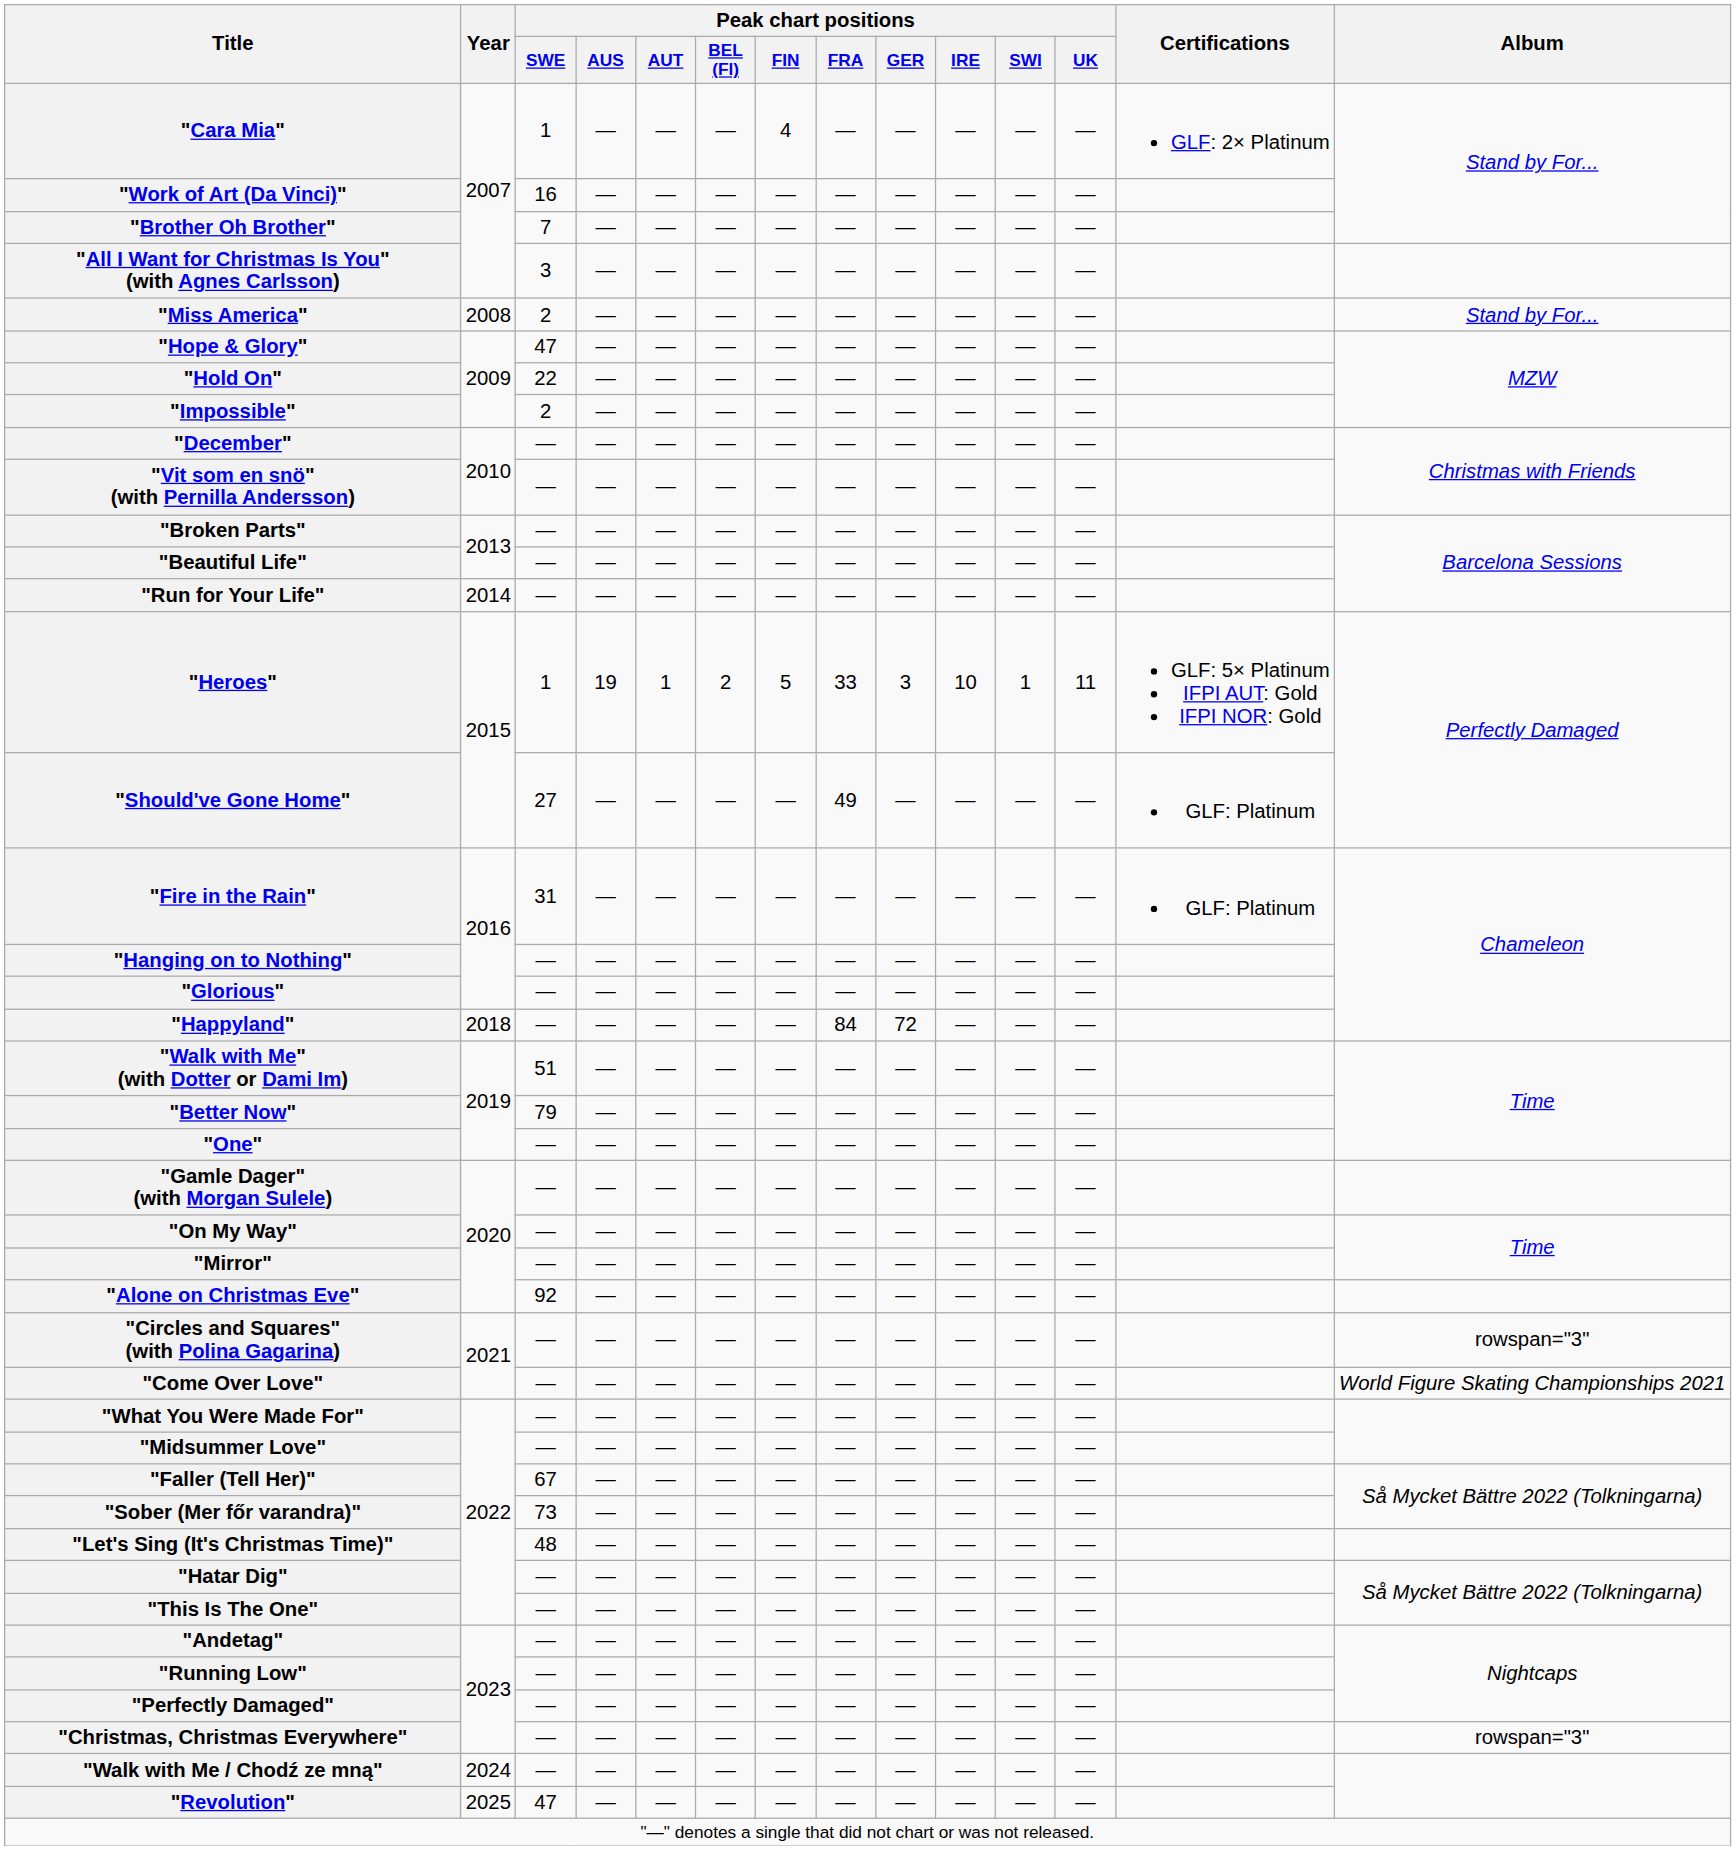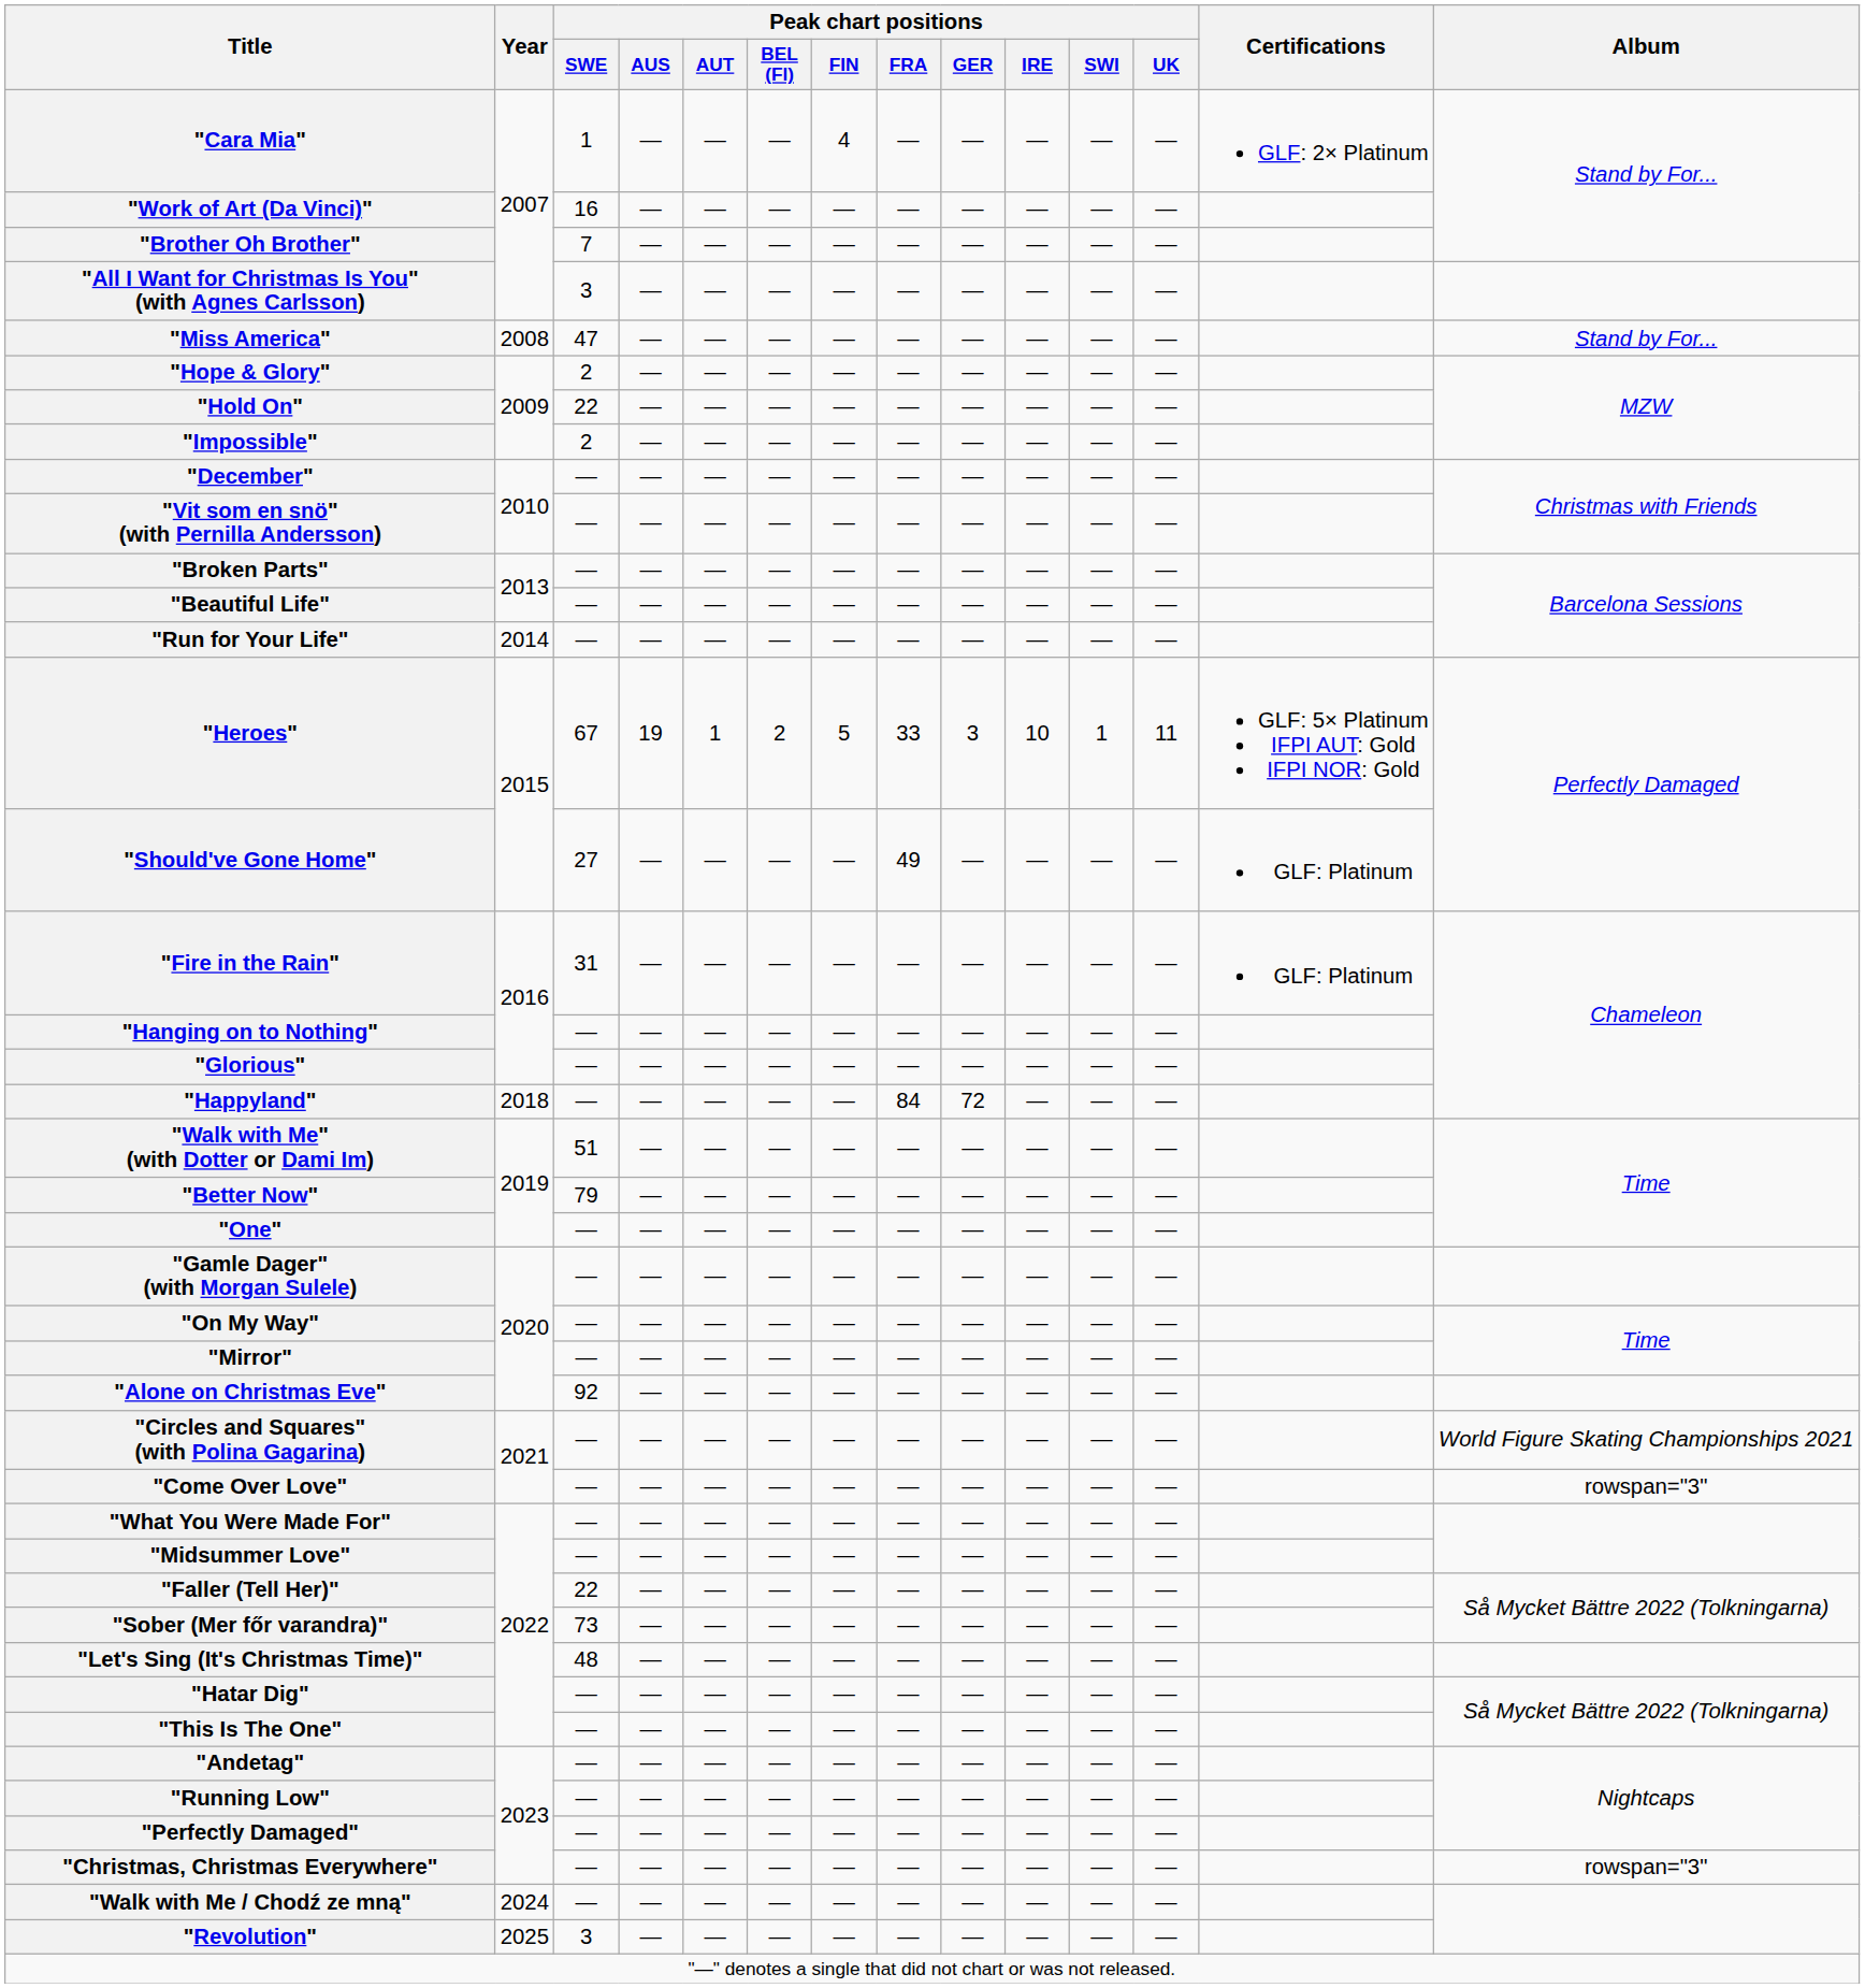"Miss America" | Peak chart positions / SWE: 2 -> 47
"Hope & Glory" | Peak chart positions / SWE: 47 -> 2
"Heroes" | Peak chart positions / SWE: 1 -> 67
"Circles and Squares" (with Polina Gagarina) | Album: rowspan="3" -> World Figure Skating Championships 2021
"Come Over Love" | Album: World Figure Skating Championships 2021 -> rowspan="3"
"Faller (Tell Her)" | Peak chart positions / SWE: 67 -> 22
"Revolution" | Peak chart positions / SWE: 47 -> 3
